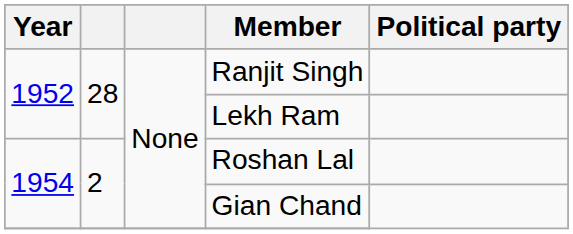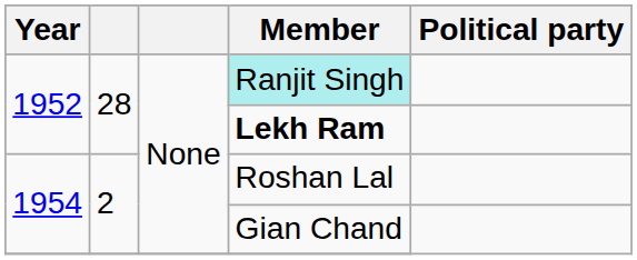Ranjit Singh | Member: no background -> paleturquoise background
Lekh Ram | Member: normal -> bold
